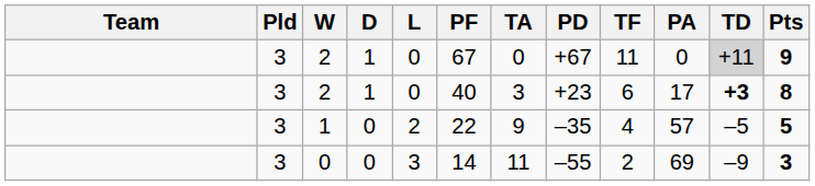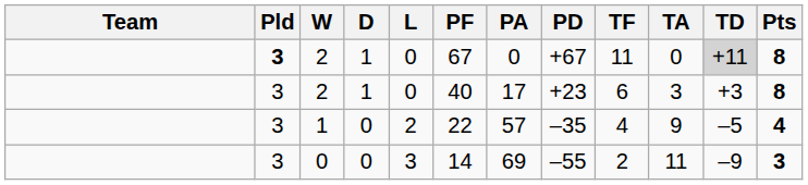columns swapped: PA <-> TA
row 2 | Pld: normal -> bold
row 2 | Pts: 9 -> 8
row 3 | TD: bold -> normal
row 4 | Pts: 5 -> 4
